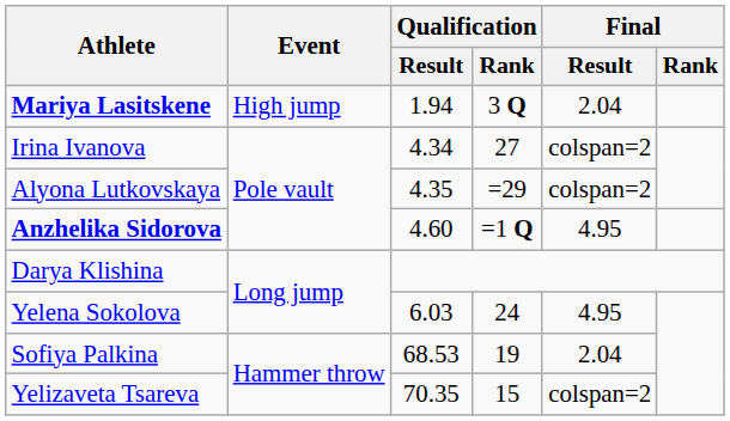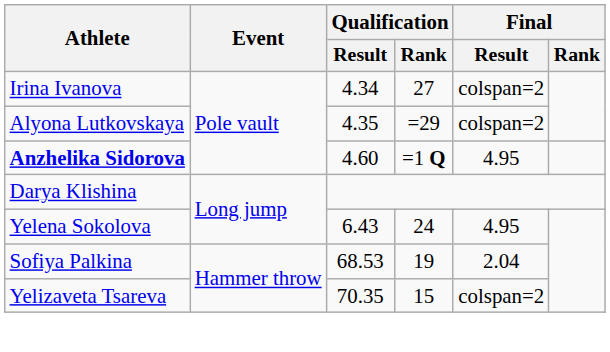- row: Mariya Lasitskene | High jump | 1.94 | 3 Q | 2.04
Yelena Sokolova | Qualification / Result: 6.03 -> 6.43
